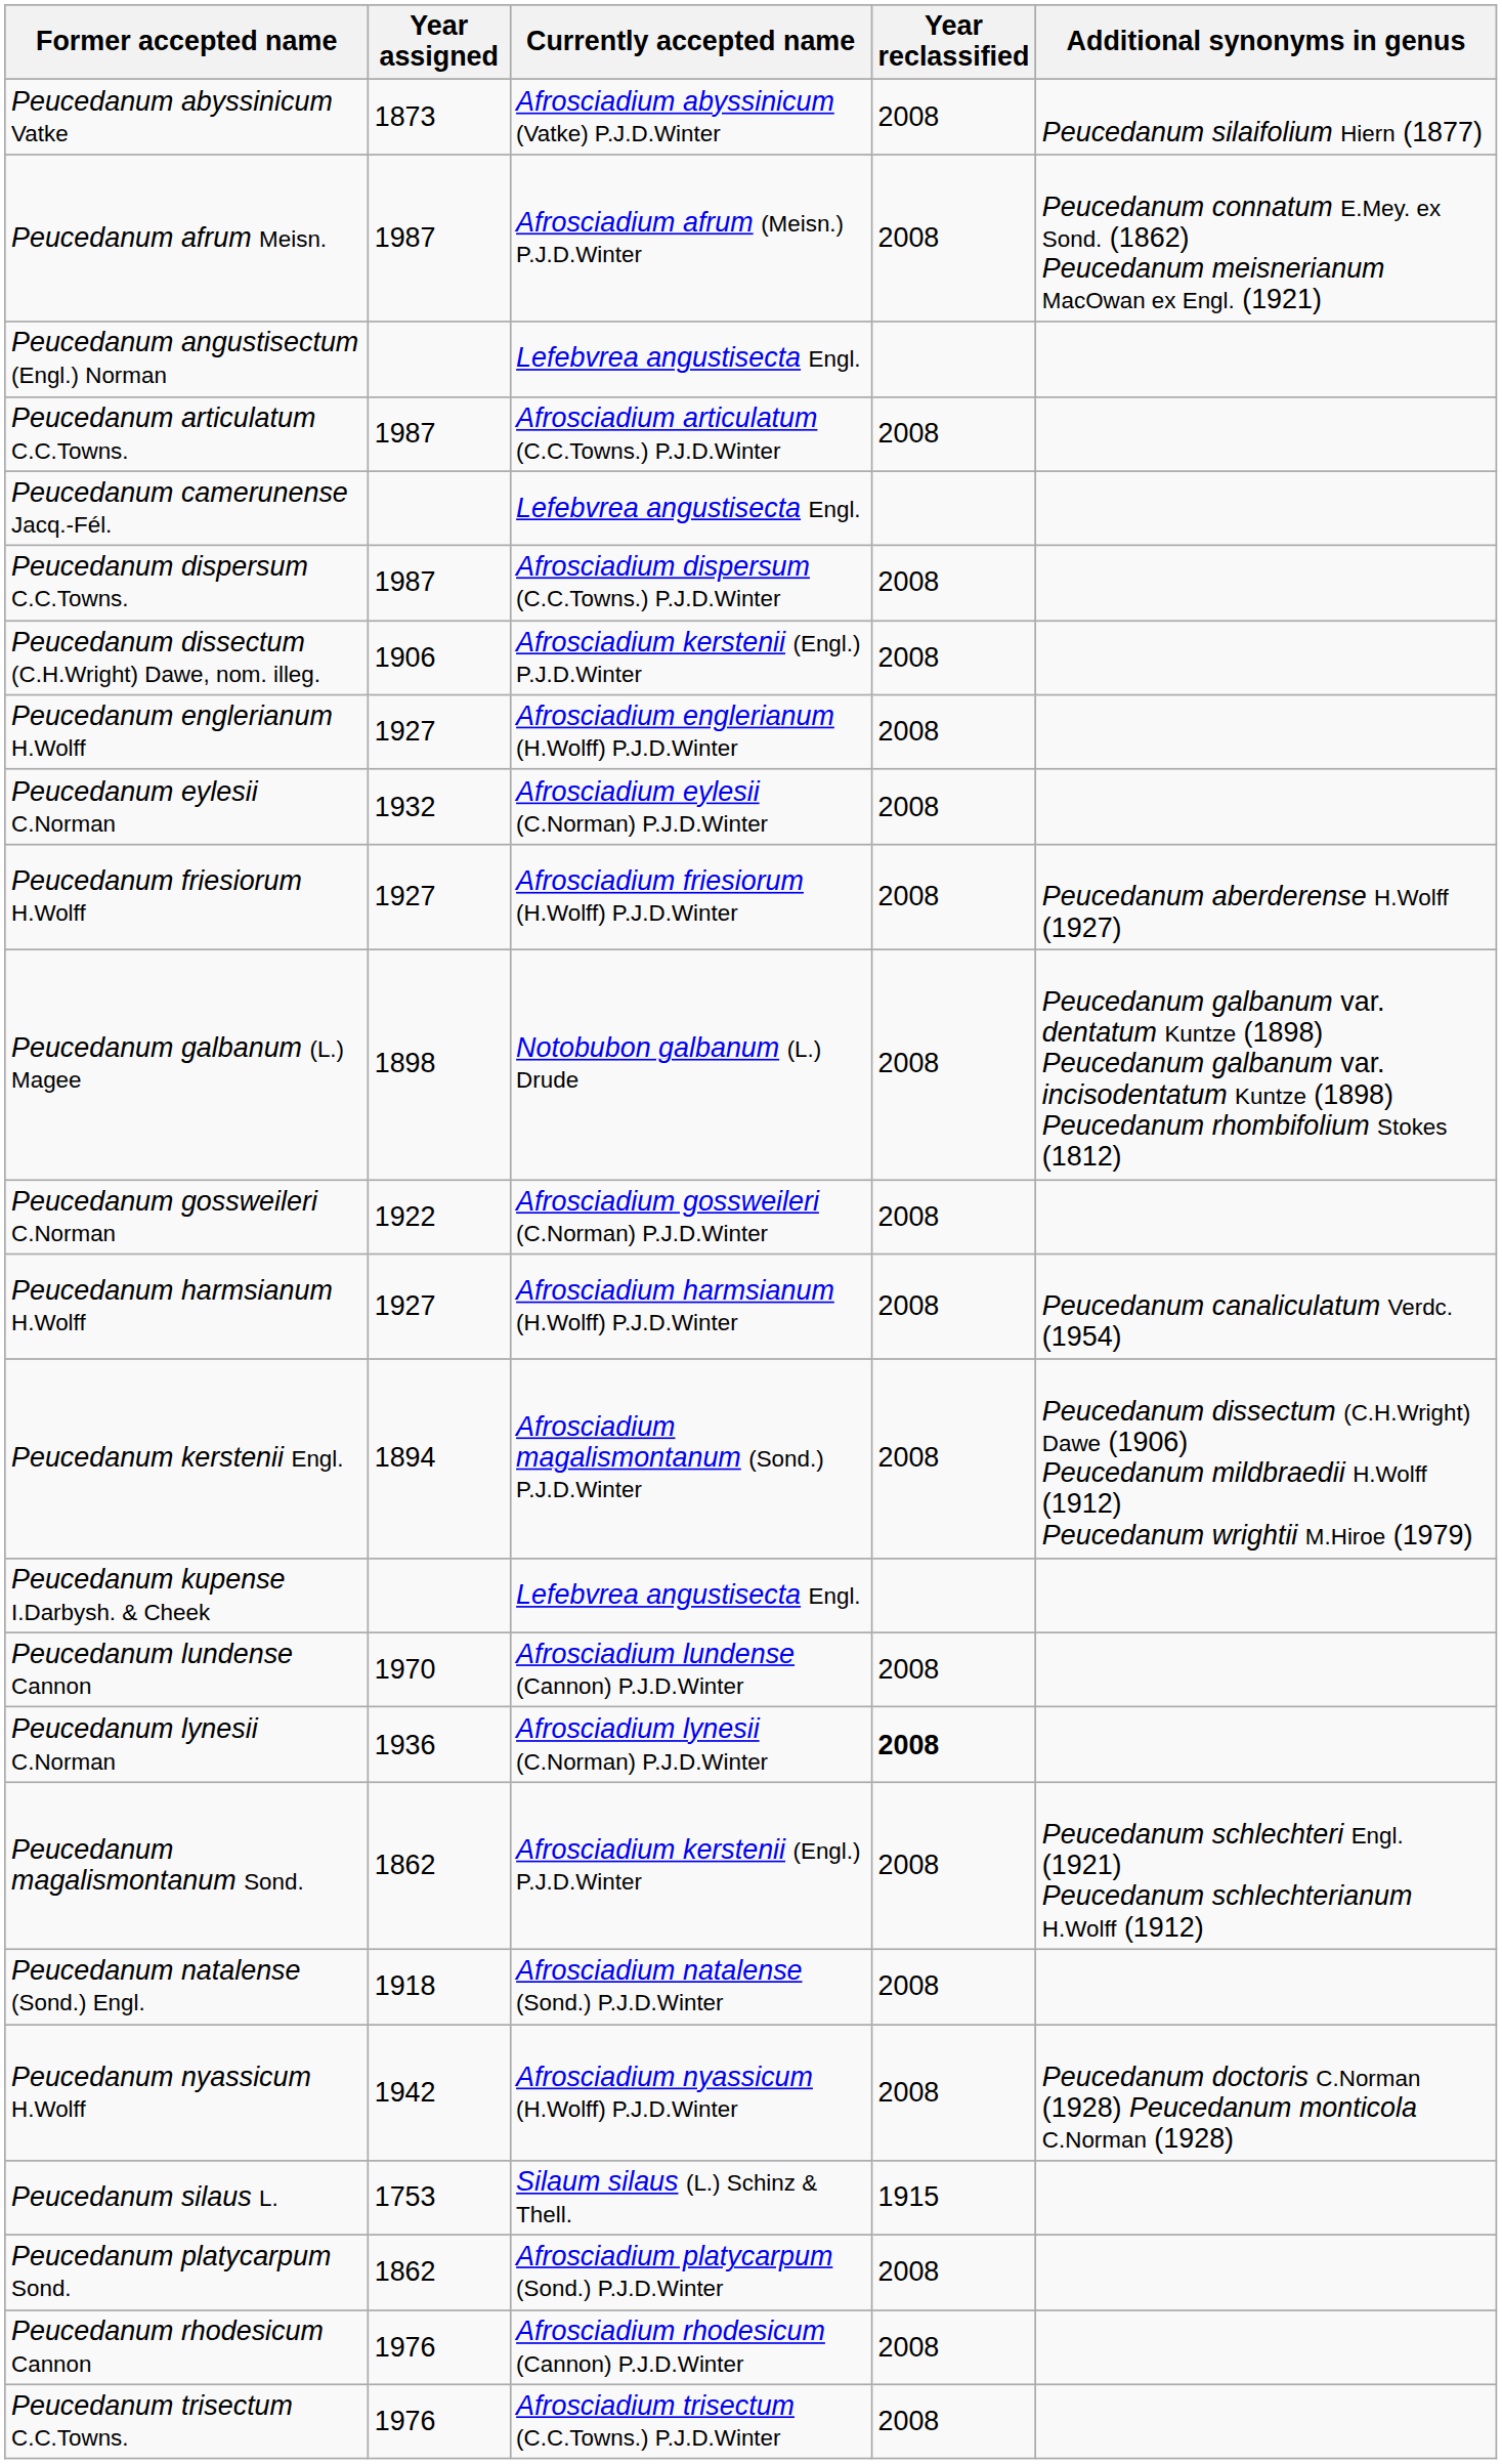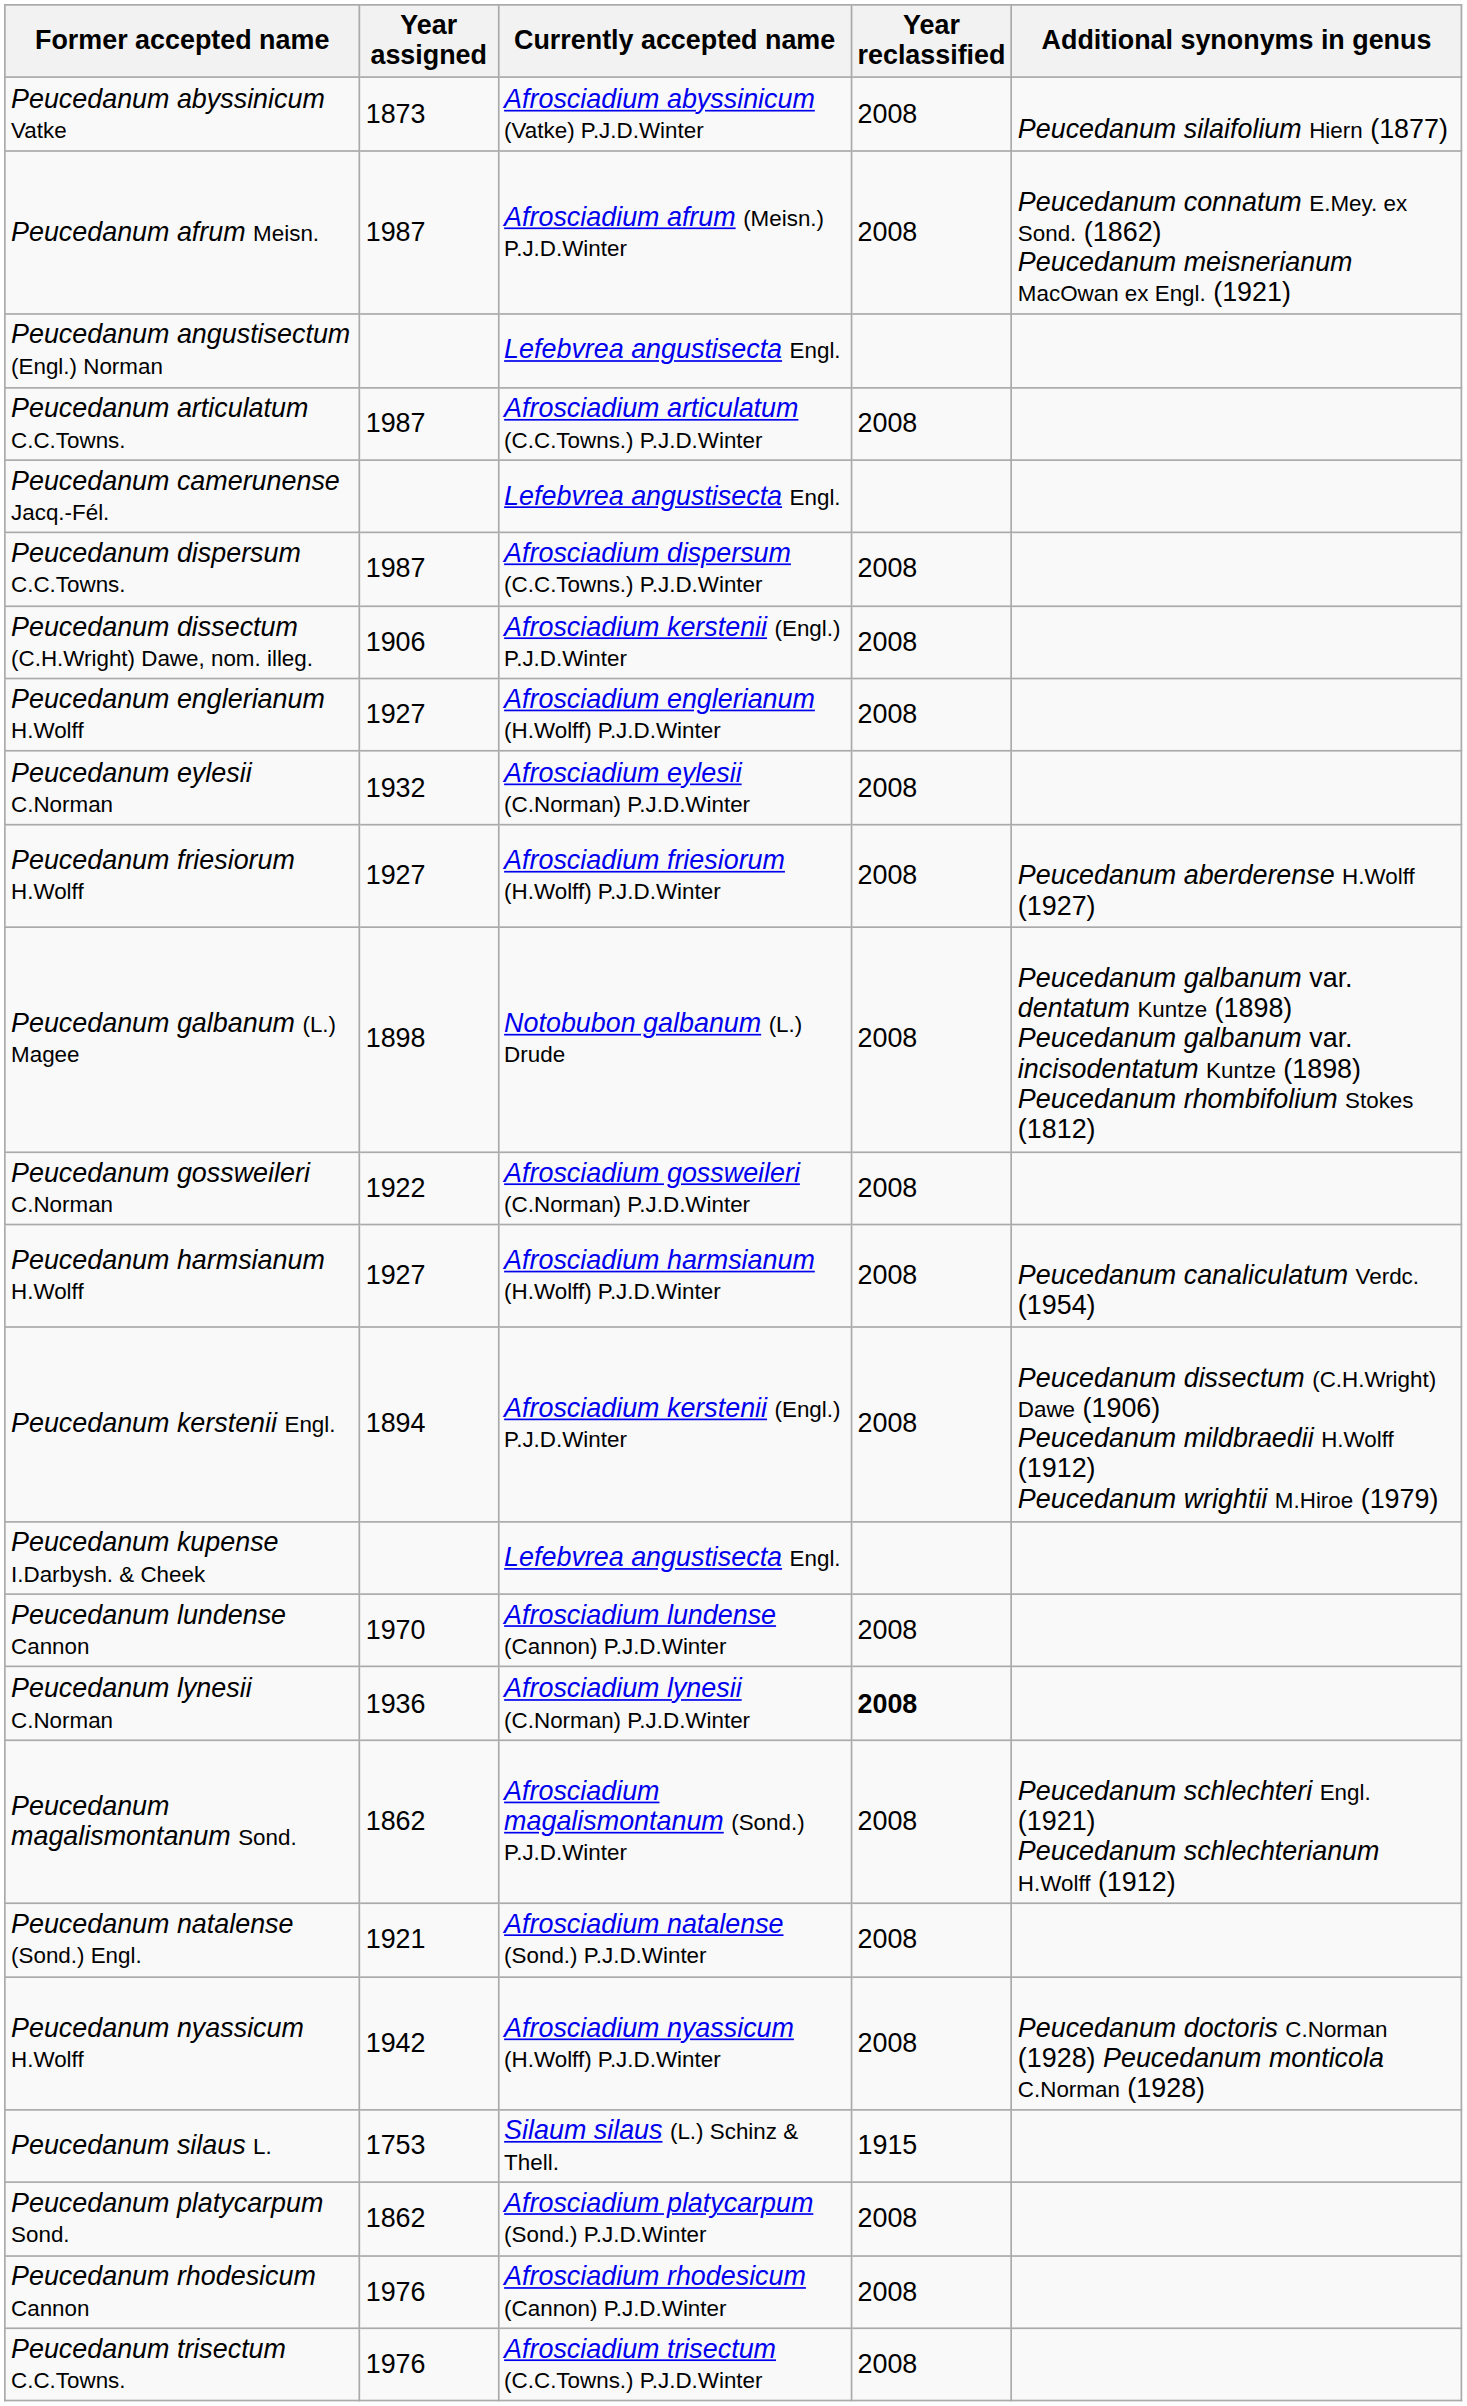Peucedanum kerstenii Engl. | Currently accepted name: Afrosciadium magalismontanum (Sond.) P.J.D.Winter -> Afrosciadium kerstenii (Engl.) P.J.D.Winter
Peucedanum magalismontanum Sond. | Currently accepted name: Afrosciadium kerstenii (Engl.) P.J.D.Winter -> Afrosciadium magalismontanum (Sond.) P.J.D.Winter
Peucedanum natalense (Sond.) Engl. | Year assigned: 1918 -> 1921
